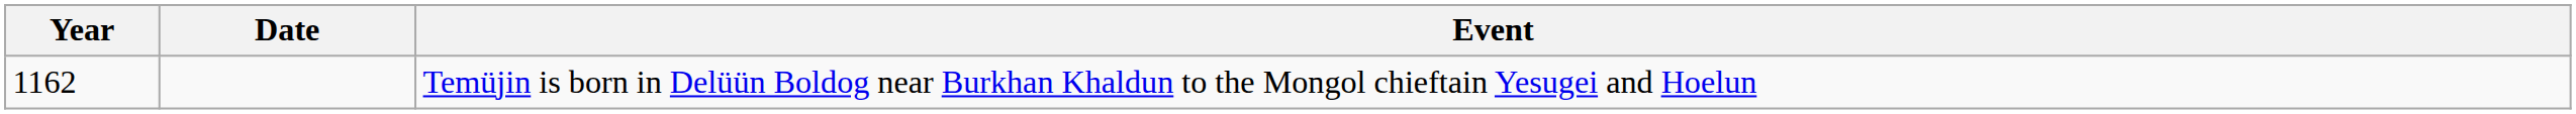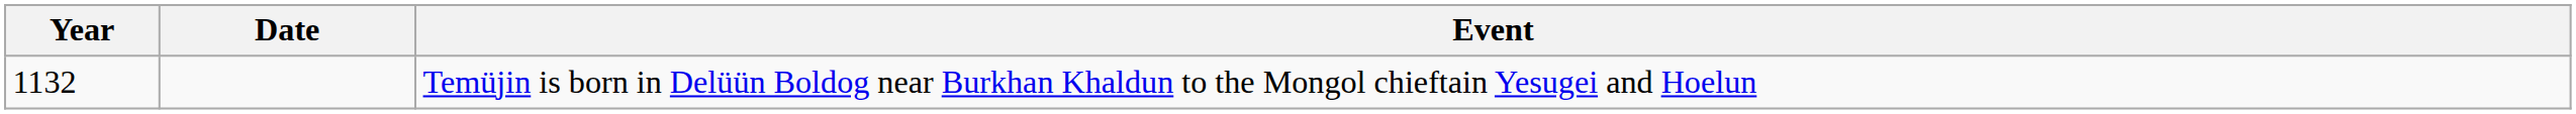row 2 | Year: 1162 -> 1132
